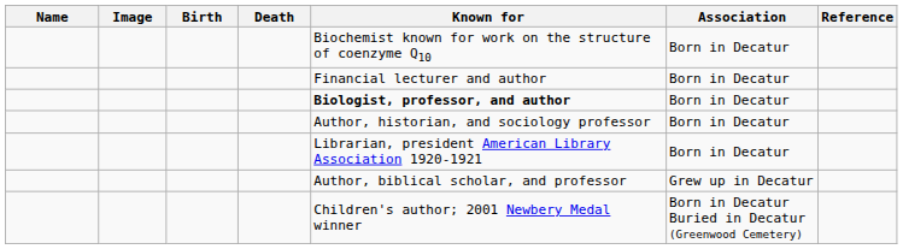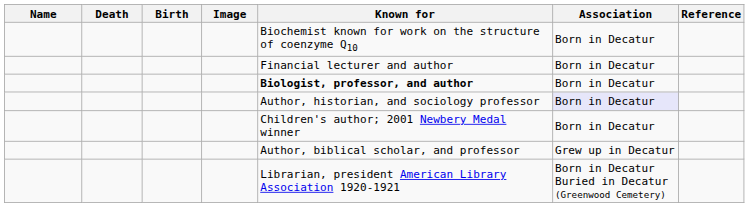columns swapped: Image <-> Death
row 5 | Association: no background -> lavender background
row 6 | Known for: Librarian, president American Library Association 1920-1921 -> Children's author; 2001 Newbery Medal winner
row 8 | Known for: Children's author; 2001 Newbery Medal winner -> Librarian, president American Library Association 1920-1921
